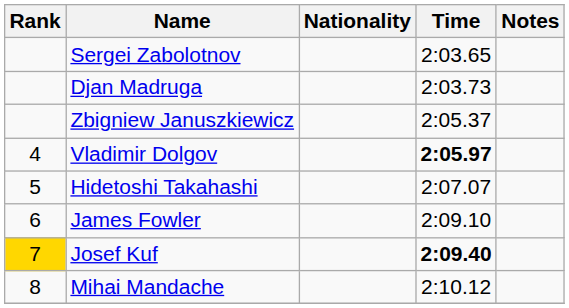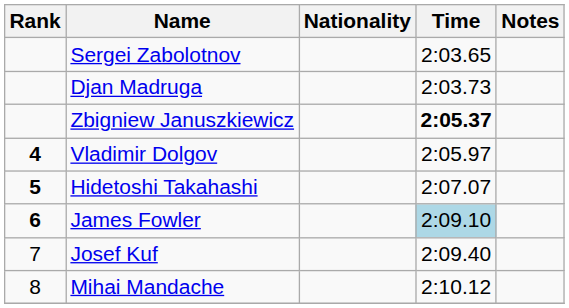Zbigniew Januszkiewicz | Time: normal -> bold
Vladimir Dolgov | Rank: normal -> bold
Vladimir Dolgov | Time: bold -> normal
Hidetoshi Takahashi | Rank: normal -> bold
James Fowler | Rank: normal -> bold
James Fowler | Time: no background -> lightblue background
Josef Kuf | Rank: gold background -> no background
Josef Kuf | Time: bold -> normal
